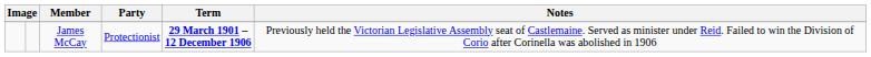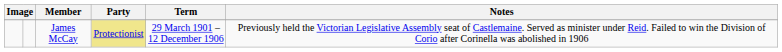James McCay | Party: no background -> khaki background
James McCay | Term: bold -> normal
